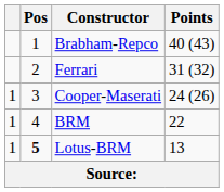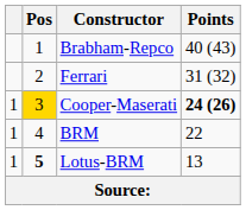Cooper-Maserati | Pos: no background -> gold background
Cooper-Maserati | Points: normal -> bold
